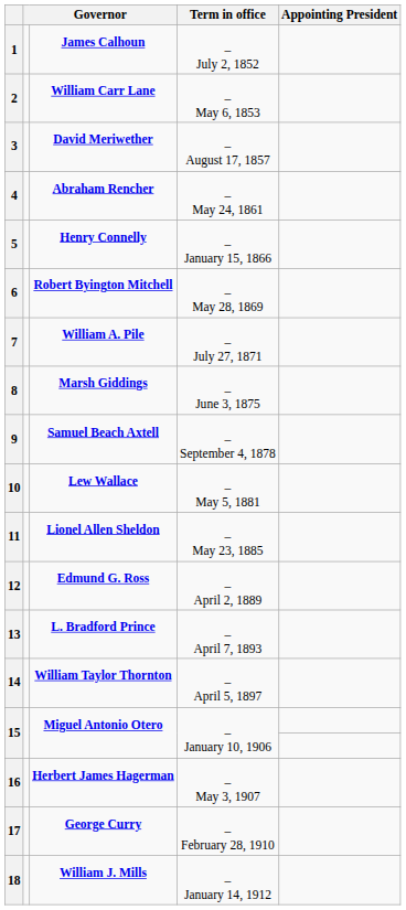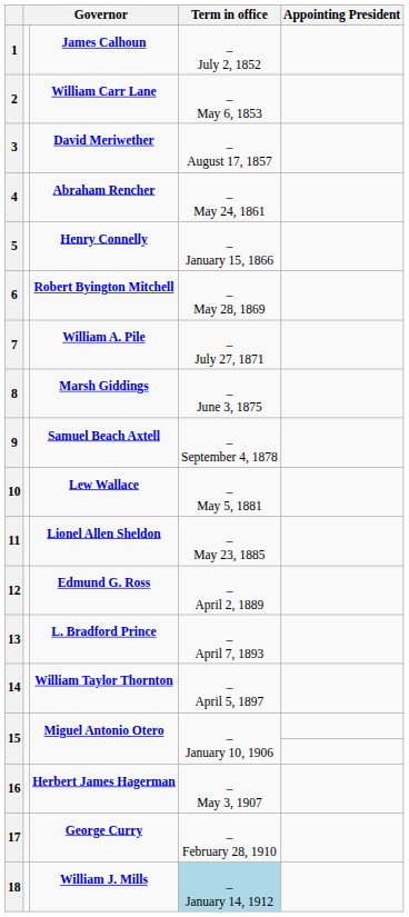18 | Term in office: no background -> lightblue background
